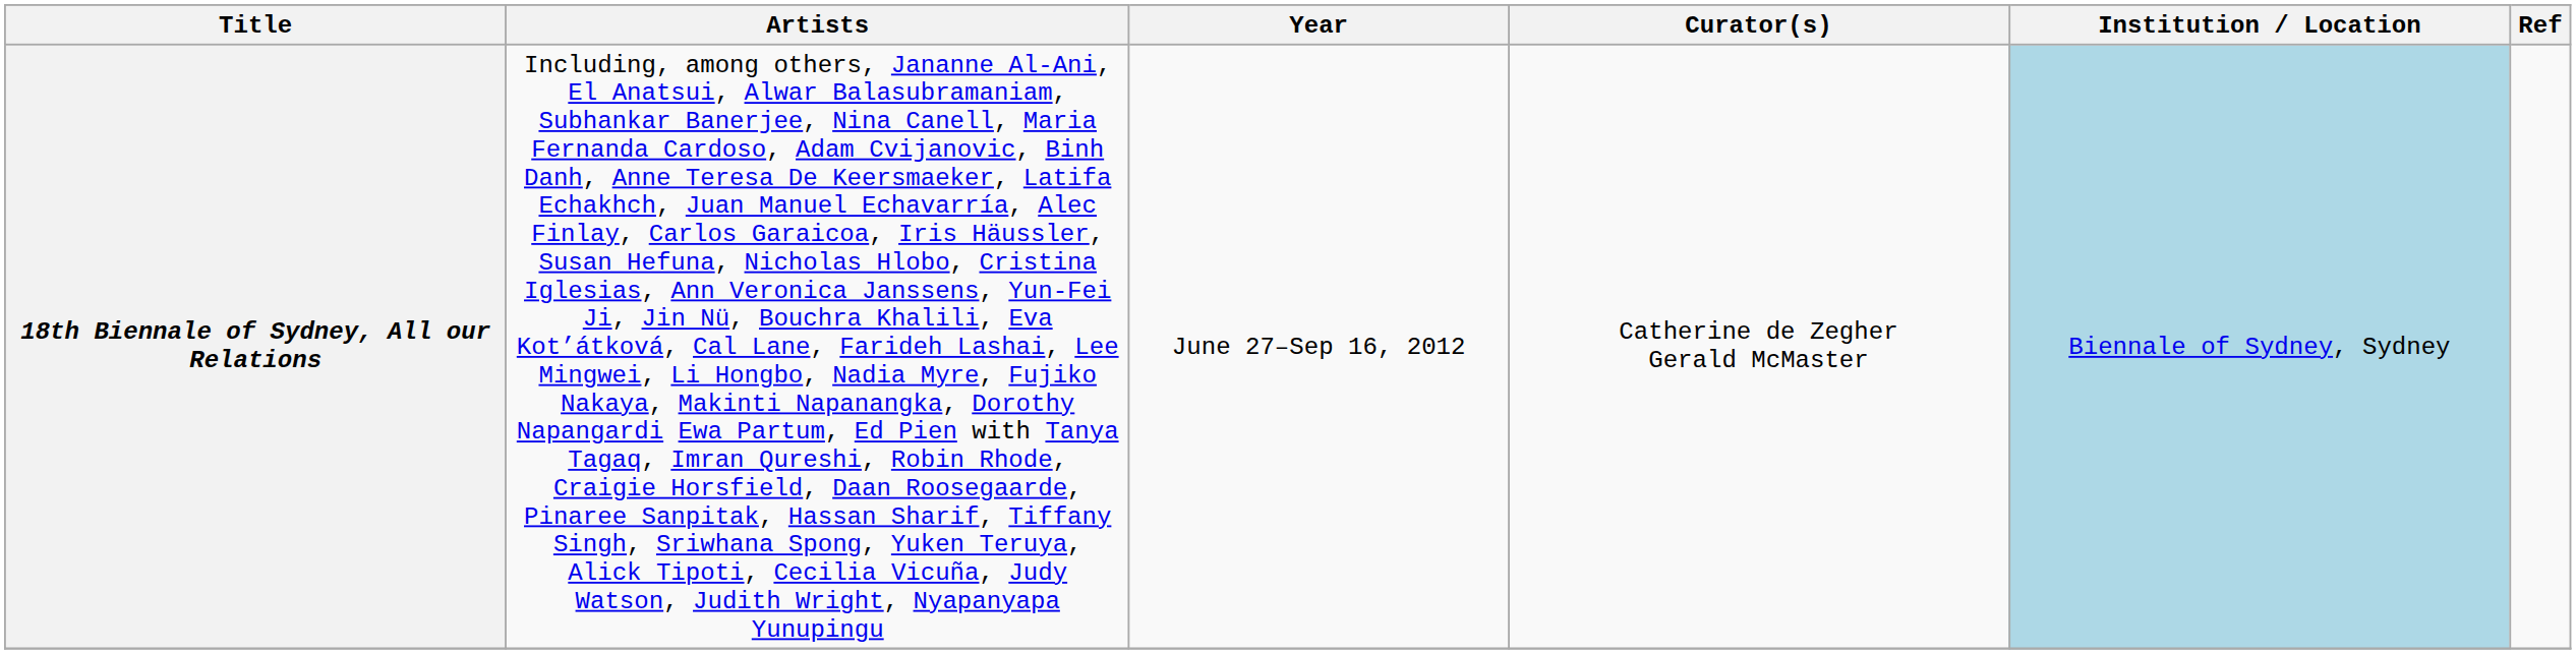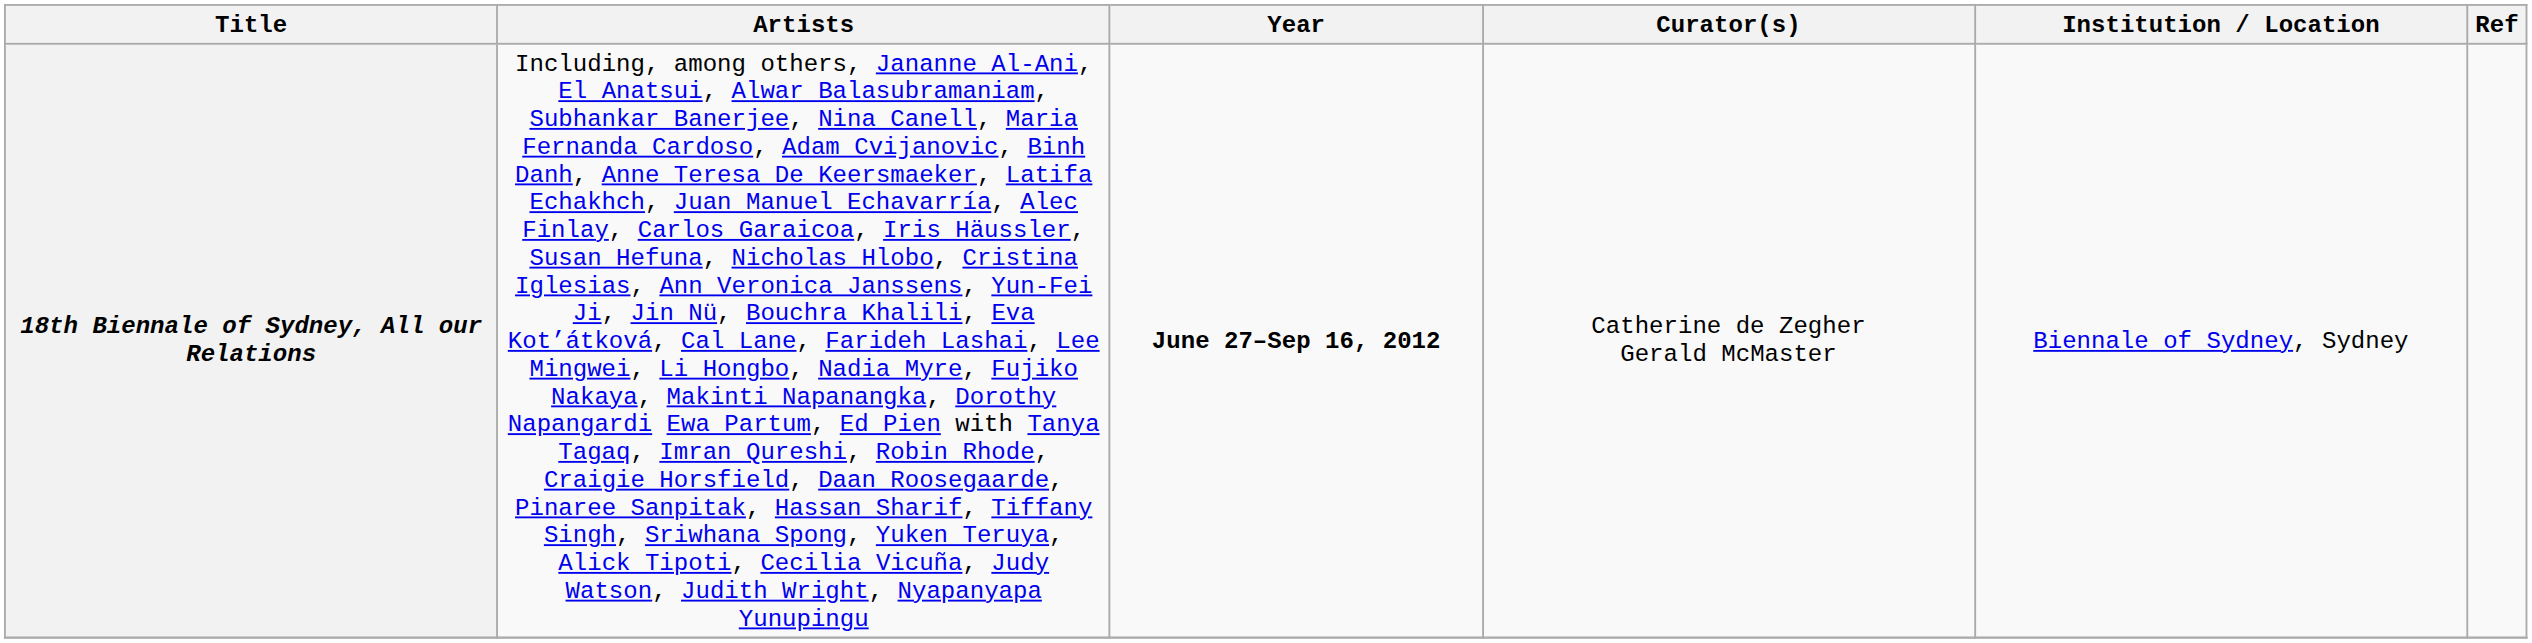row 2 | Year: normal -> bold
row 2 | Institution / Location: lightblue background -> no background
